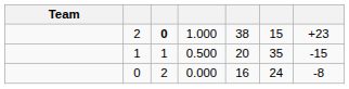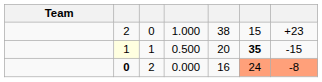row 2 | column 3: bold -> normal
row 3 | column 2: no background -> lightyellow background
row 3 | column 6: normal -> bold
row 4 | column 2: normal -> bold
row 4 | column 6: no background -> lightsalmon background
row 4 | column 7: no background -> lightsalmon background
